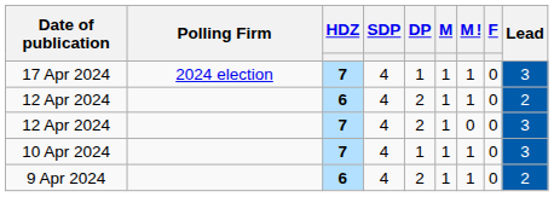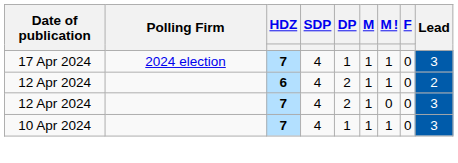- row: 9 Apr 2024 | 6 | 4 | 2 | 1 | 1 | 0 | 2
